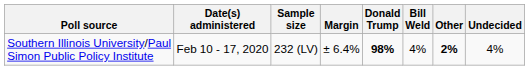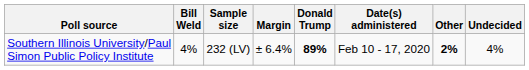columns swapped: Date(s) administered <-> Bill Weld
row 2 | Donald Trump: 98% -> 89%
